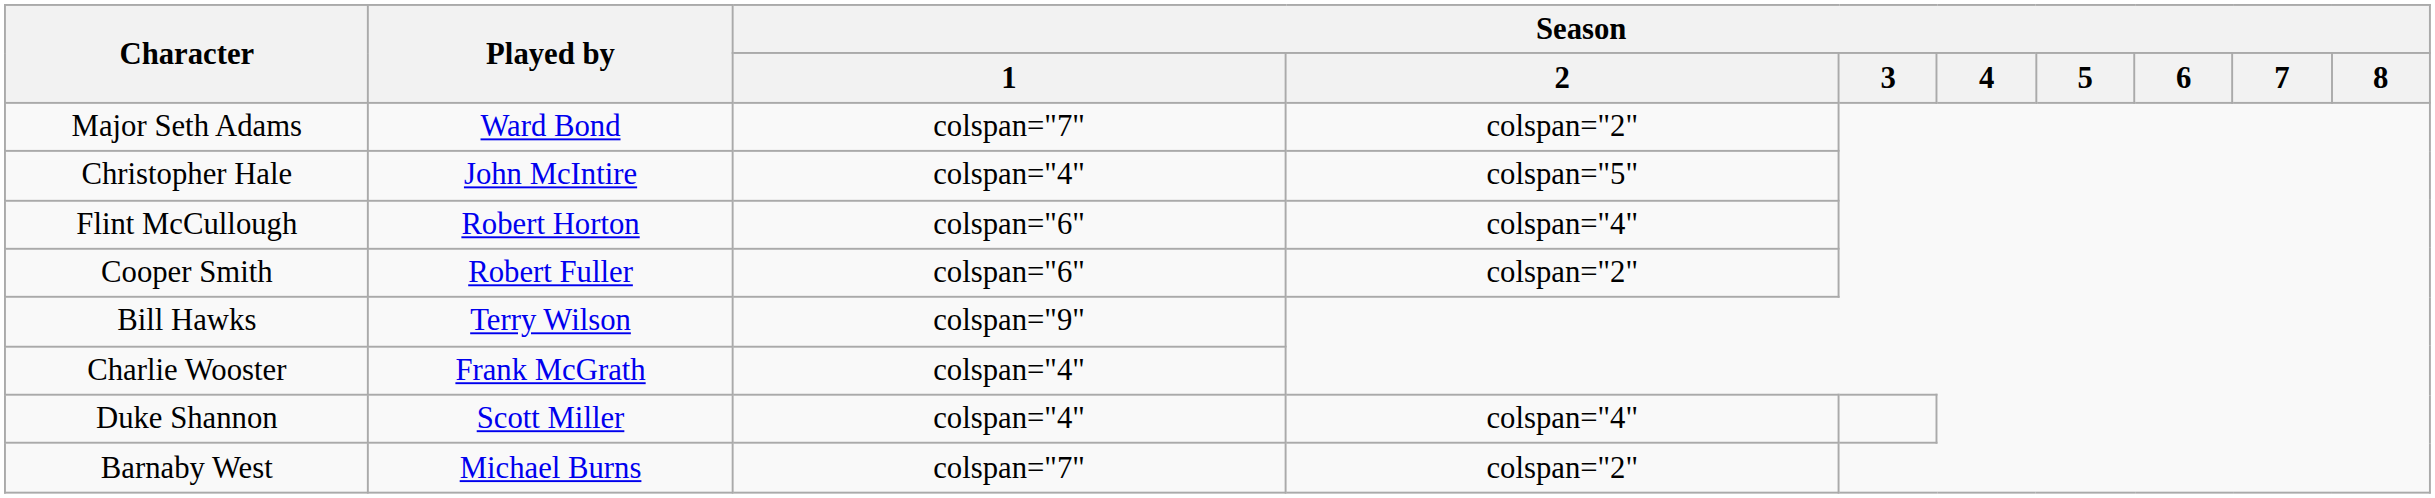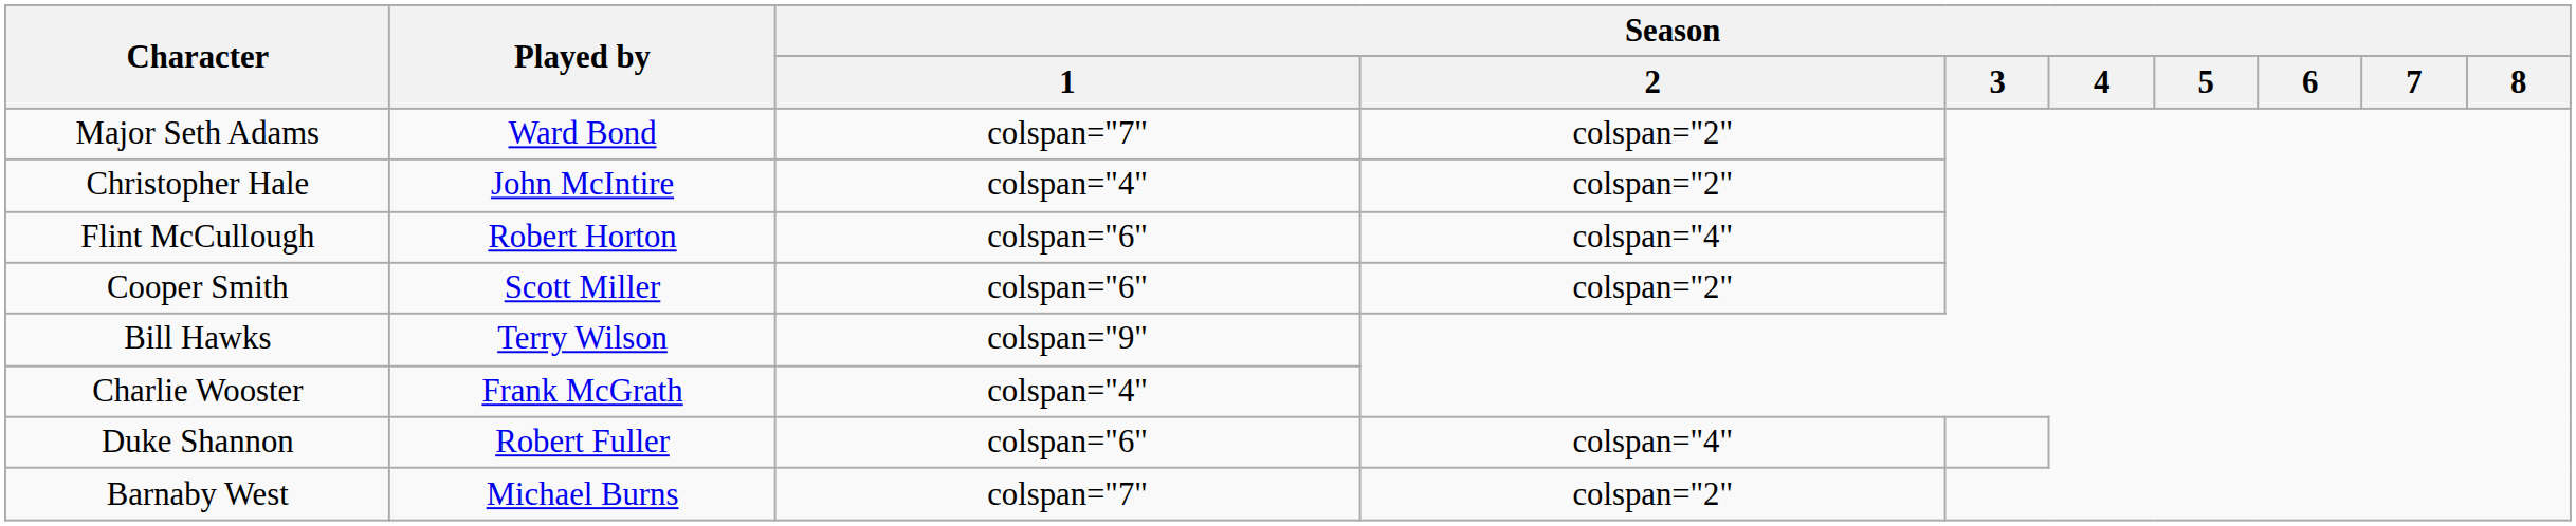Christopher Hale | Season / 2: colspan="5" -> colspan="2"
Cooper Smith | Played by: Robert Fuller -> Scott Miller
Duke Shannon | Played by: Scott Miller -> Robert Fuller
Duke Shannon | Season / 1: colspan="4" -> colspan="6"
